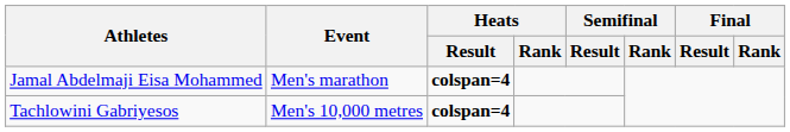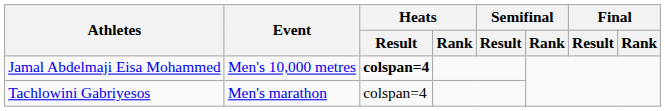Jamal Abdelmaji Eisa Mohammed | Event: Men's marathon -> Men's 10,000 metres
Tachlowini Gabriyesos | Event: Men's 10,000 metres -> Men's marathon
Tachlowini Gabriyesos | Heats / Result: bold -> normal
